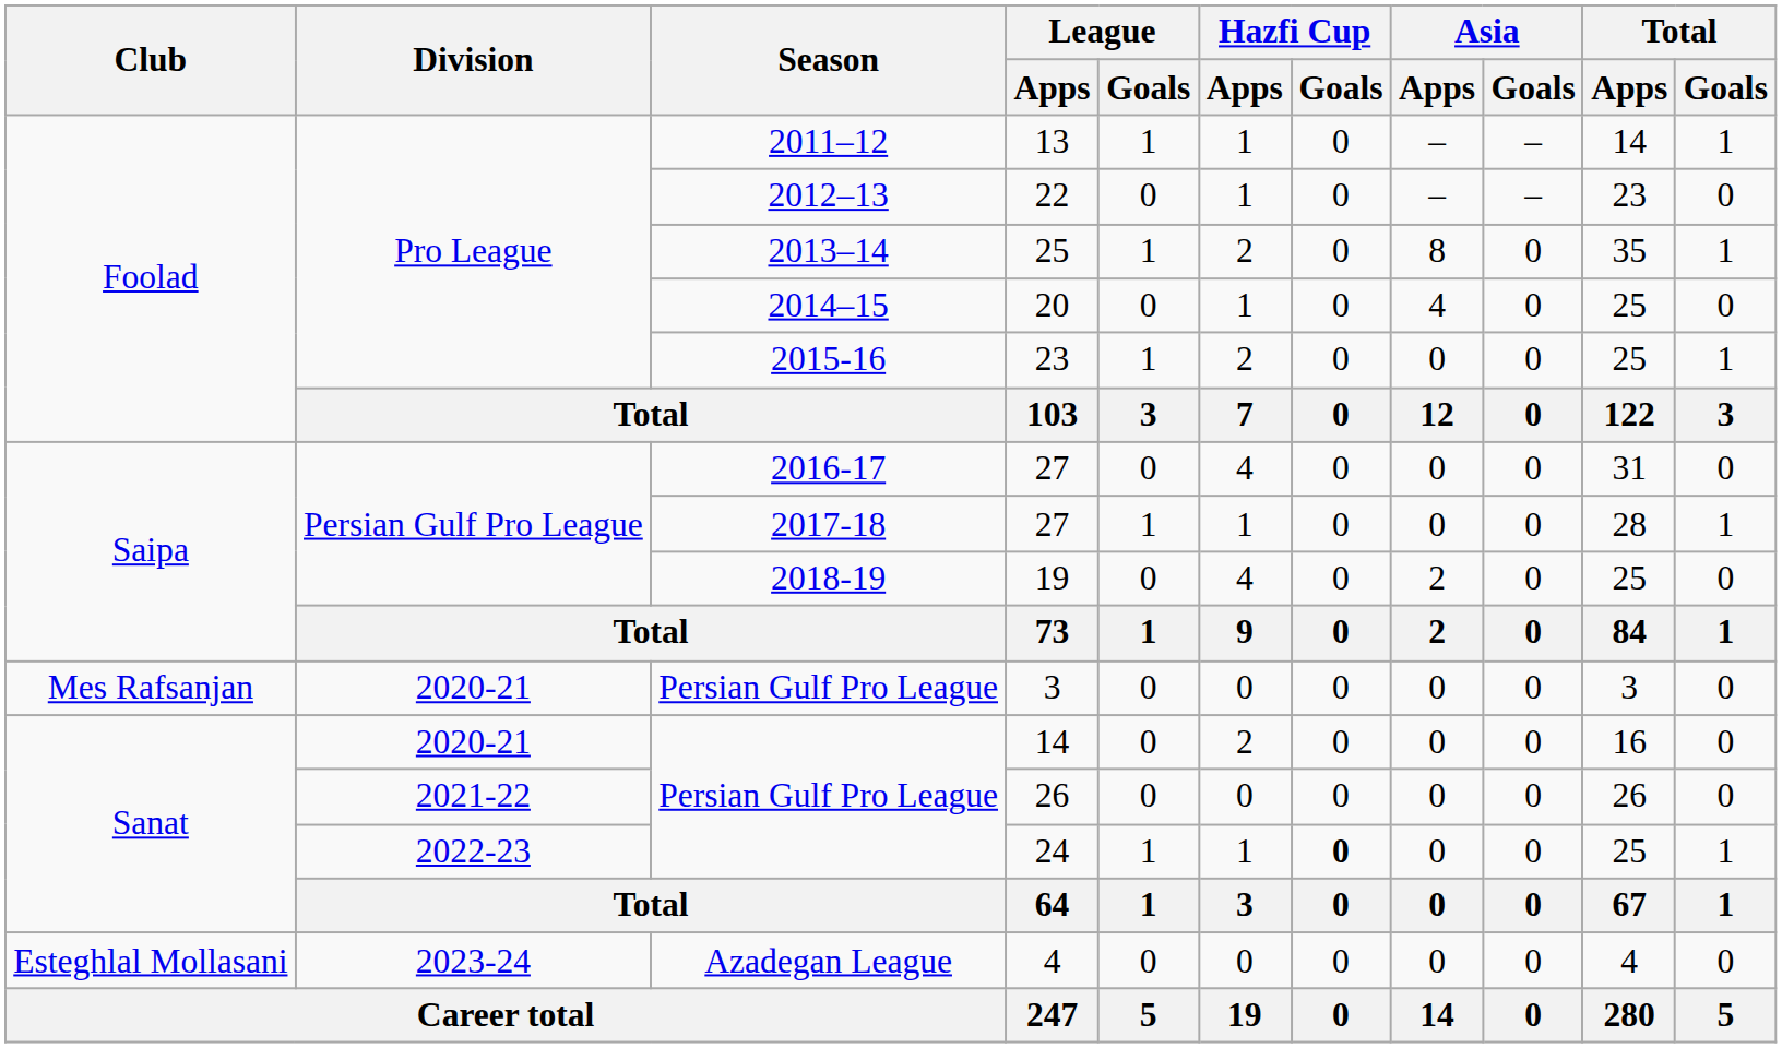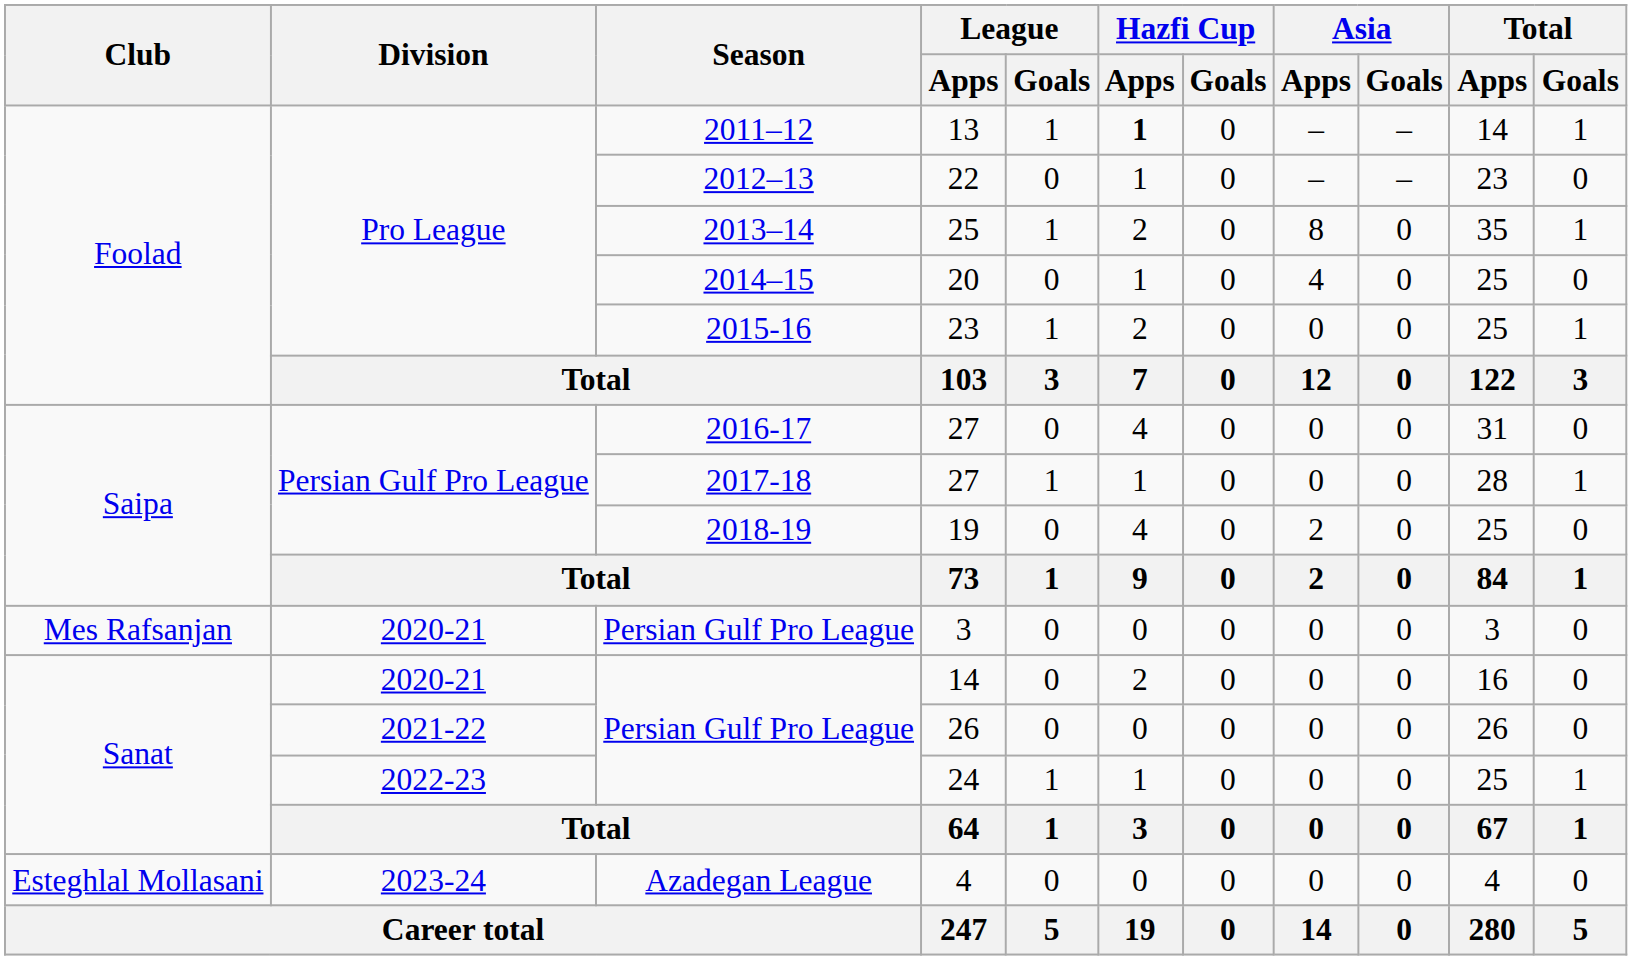13 | Hazfi Cup / Apps: normal -> bold
24 | Hazfi Cup / Goals: bold -> normal
